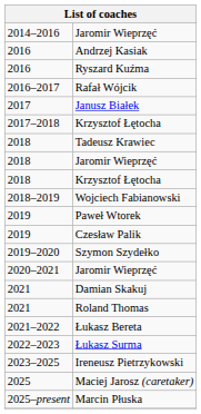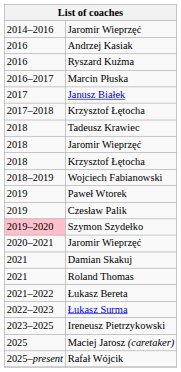row 5 | column 2: Rafał Wójcik -> Marcin Płuska
row 14 | column 1: no background -> pink background
row 22 | column 2: Marcin Płuska -> Rafał Wójcik
